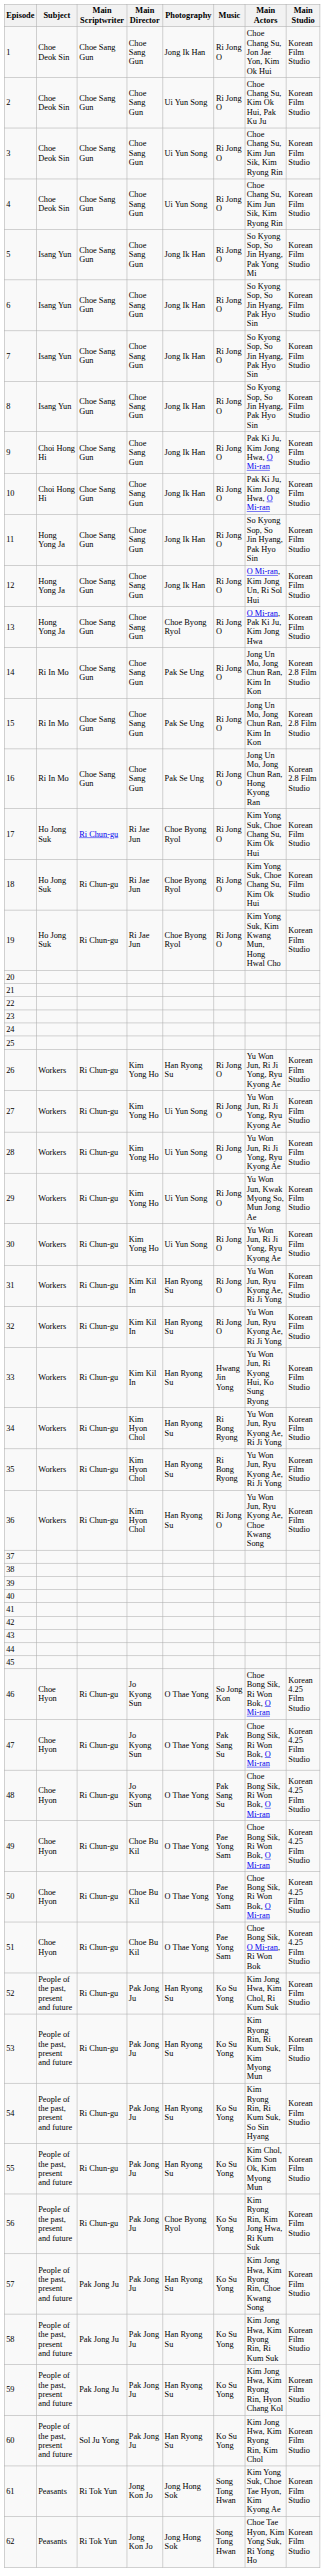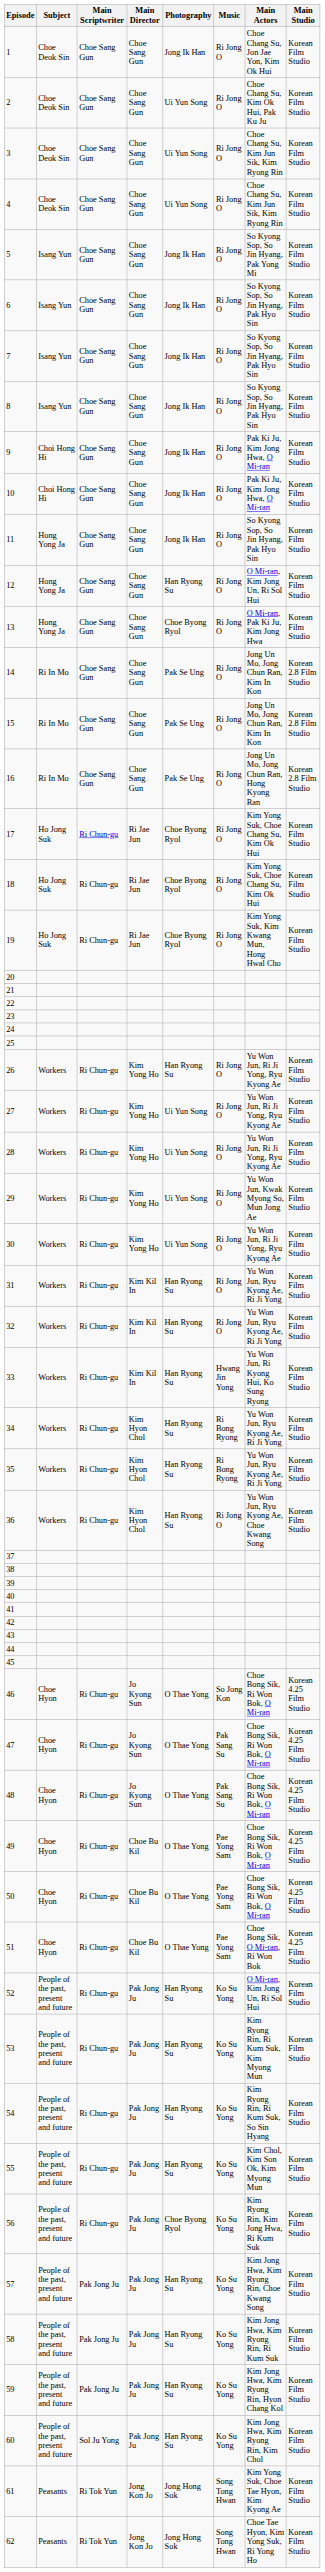12 | Photography: Jong Ik Han -> Han Ryong Su
52 | Main Actors: Kim Jong Hwa, Kim Chol, Ri Kum Suk -> O Mi-ran, Kim Jong Un, Ri Sol Hui
